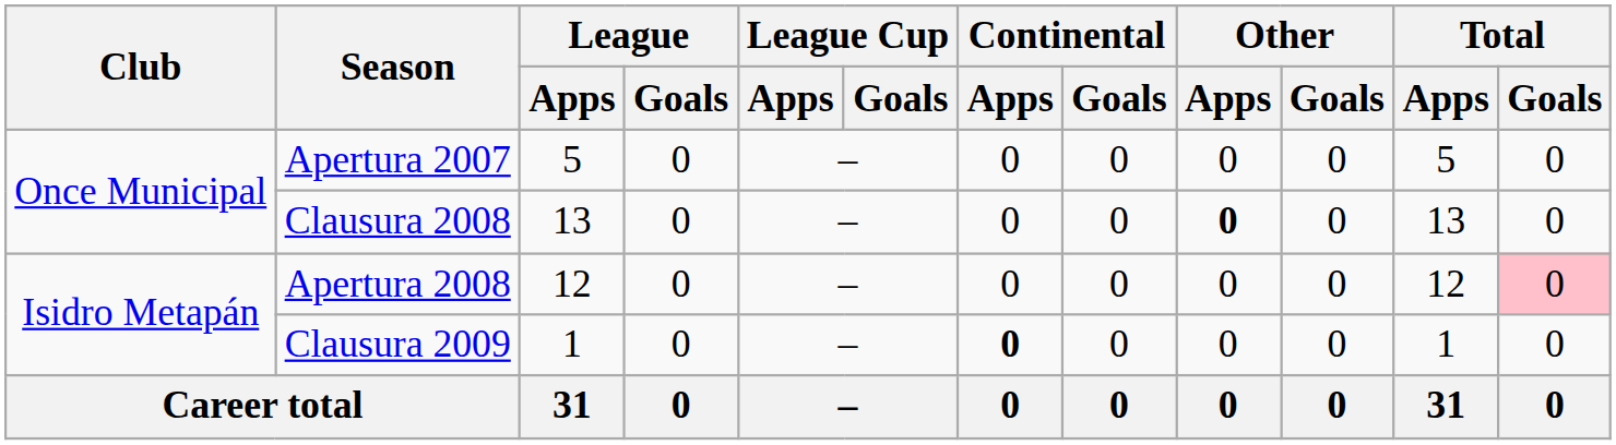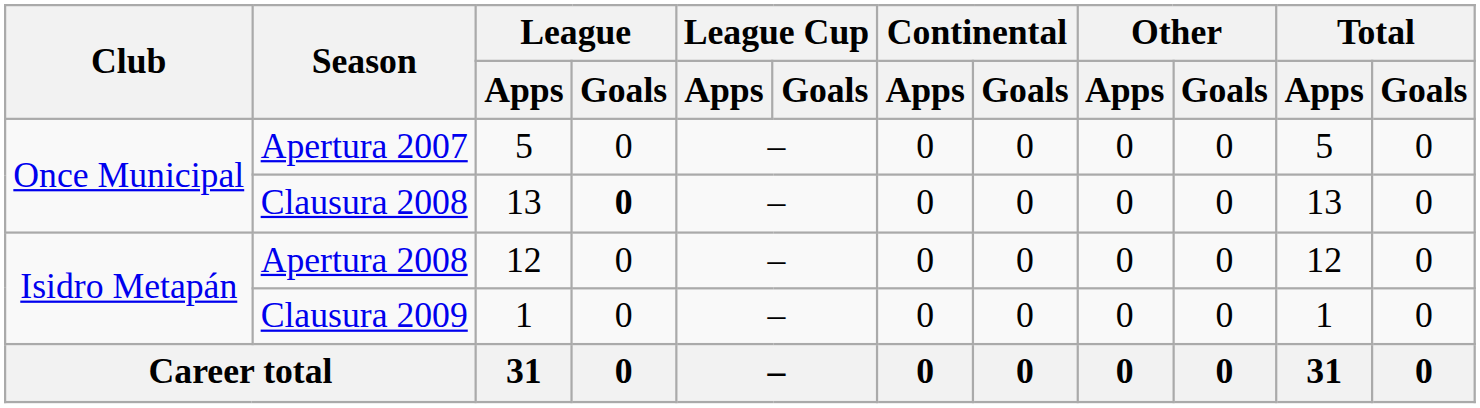Clausura 2008 | League / Goals: normal -> bold
Clausura 2008 | Other / Apps: bold -> normal
Apertura 2008 | Total / Goals: pink background -> no background
Clausura 2009 | Continental / Apps: bold -> normal
